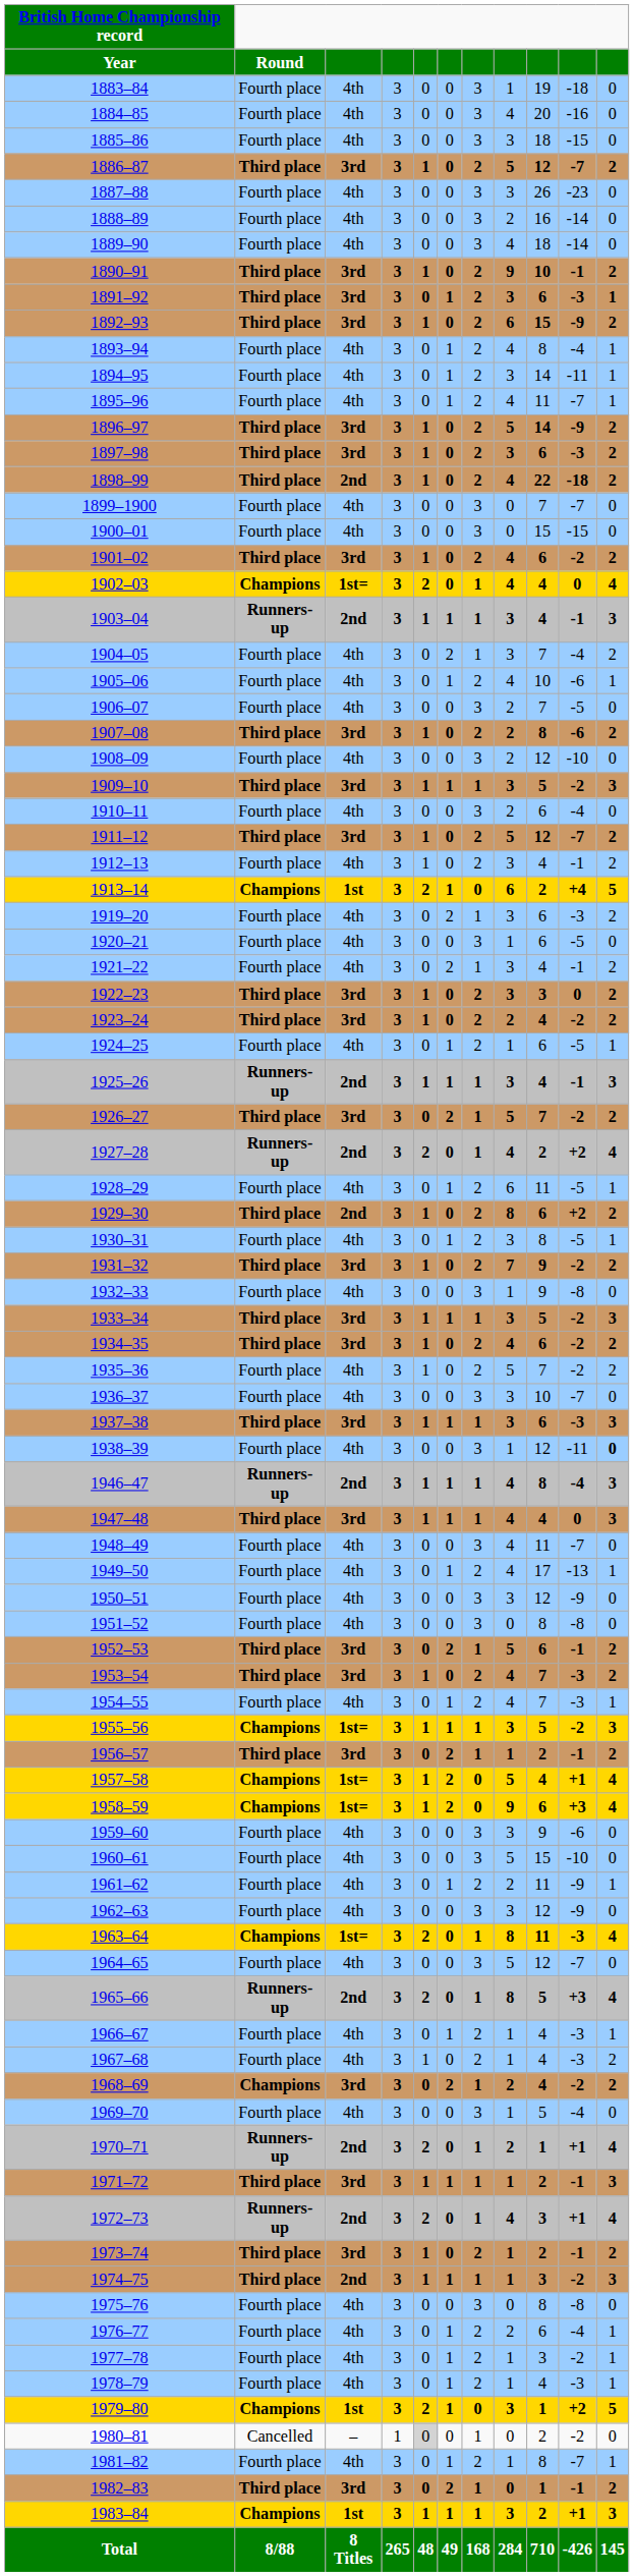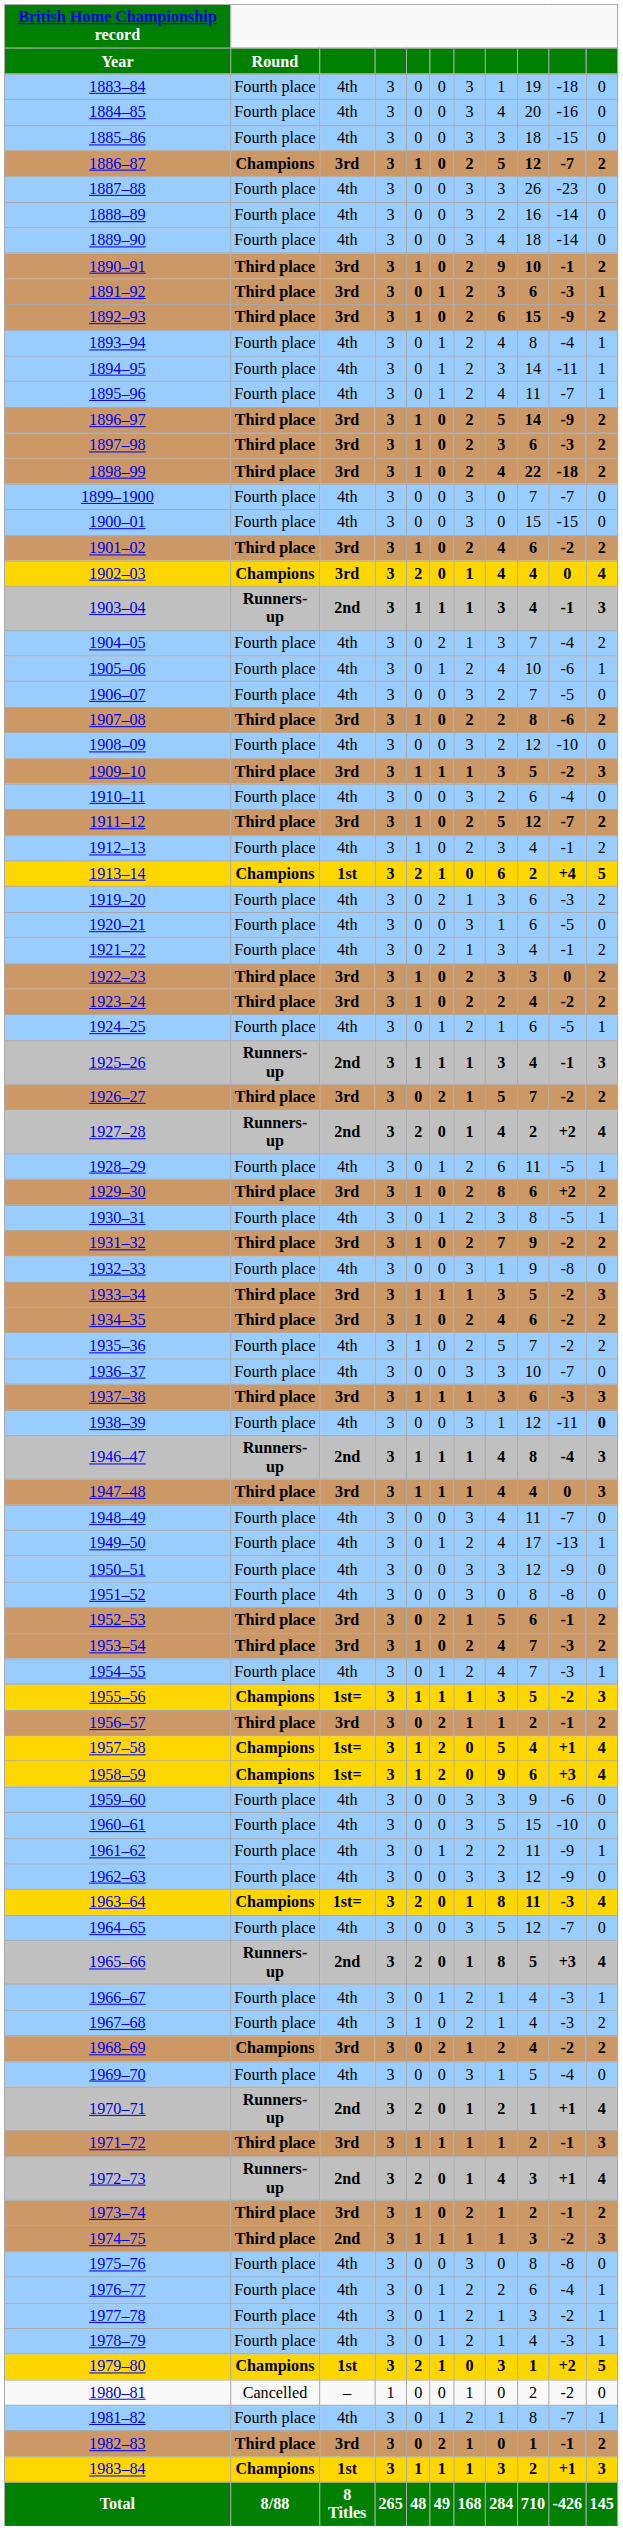1886–87 | Round: Third place -> Champions
1898–99 | column 3: 2nd -> 3rd
1902–03 | column 3: 1st= -> 3rd
1929–30 | column 3: 2nd -> 3rd
1980–81 | column 5: lightgrey background -> no background
